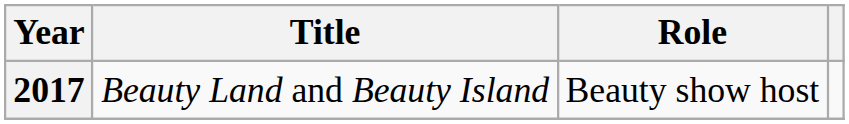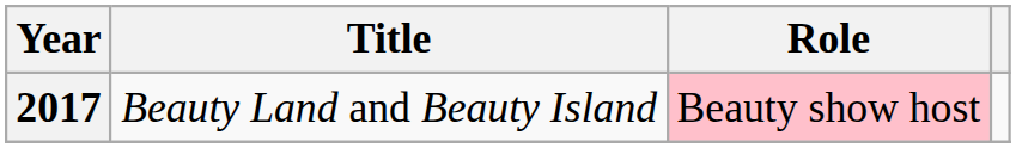2017 | Role: no background -> pink background
